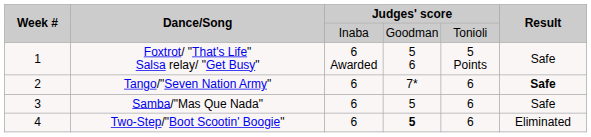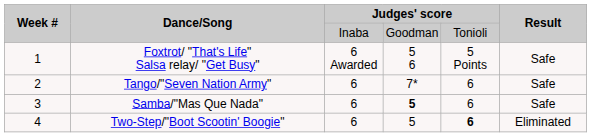Tango/"Seven Nation Army" | Result: bold -> normal
Samba/"Mas Que Nada" | column 4: normal -> bold
Two-Step/"Boot Scootin' Boogie" | column 4: bold -> normal
Two-Step/"Boot Scootin' Boogie" | column 5: normal -> bold
